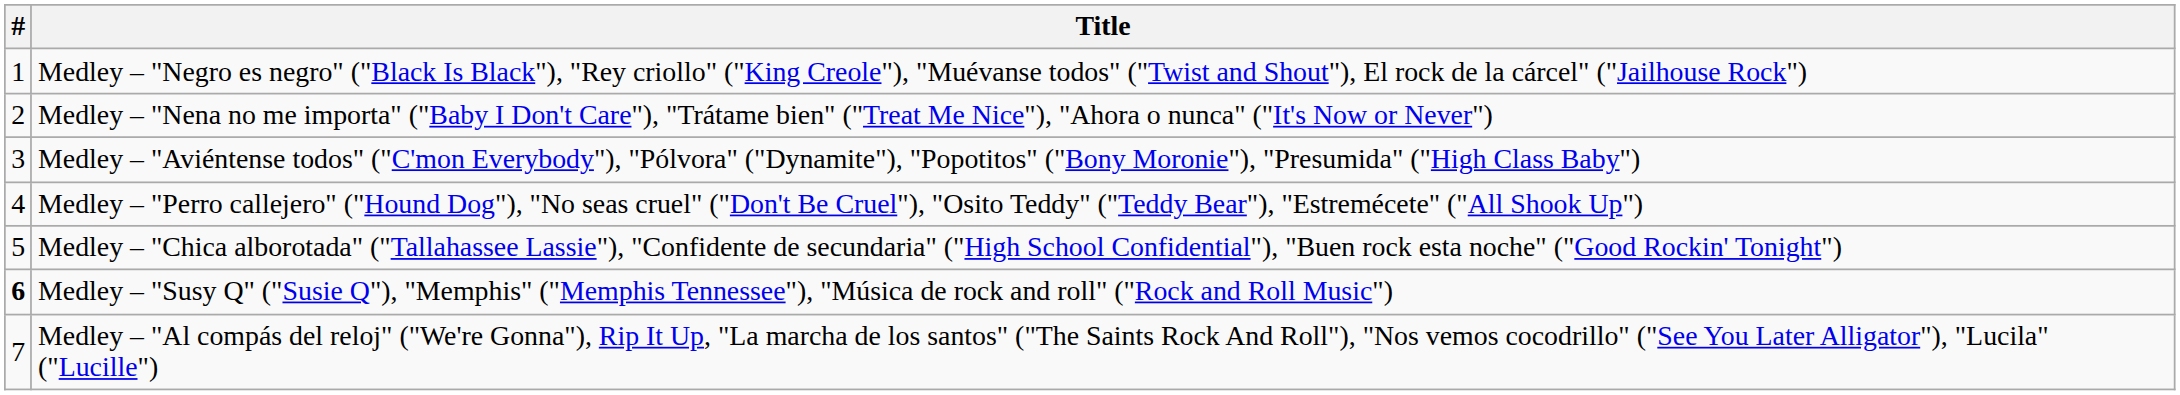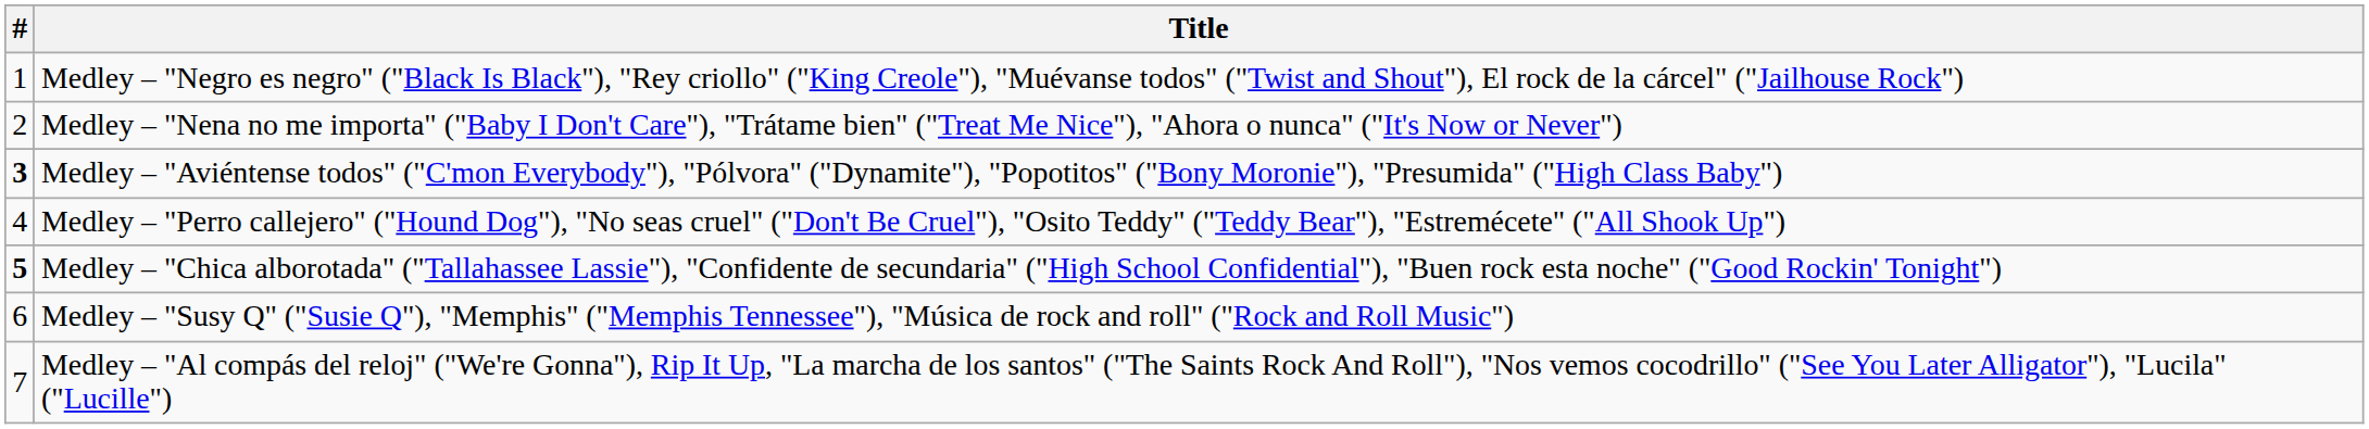row 4 | #: normal -> bold
row 6 | #: normal -> bold
row 7 | #: bold -> normal
